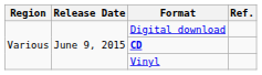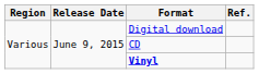CD | Format: bold -> normal
Vinyl | Format: normal -> bold
